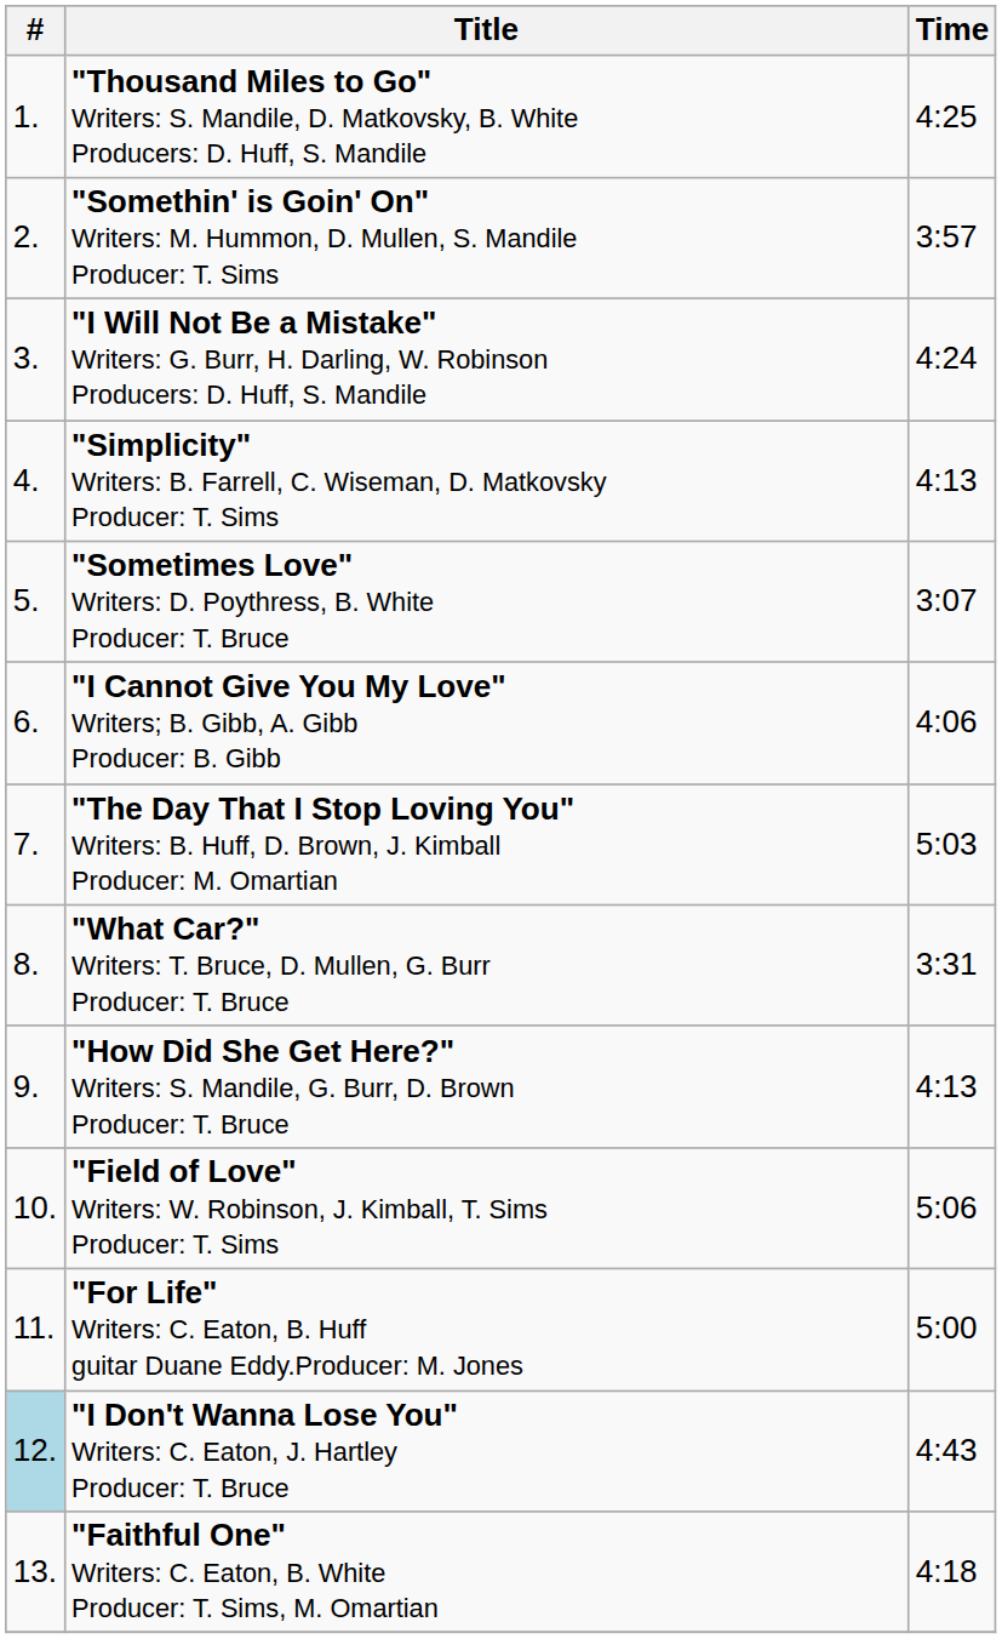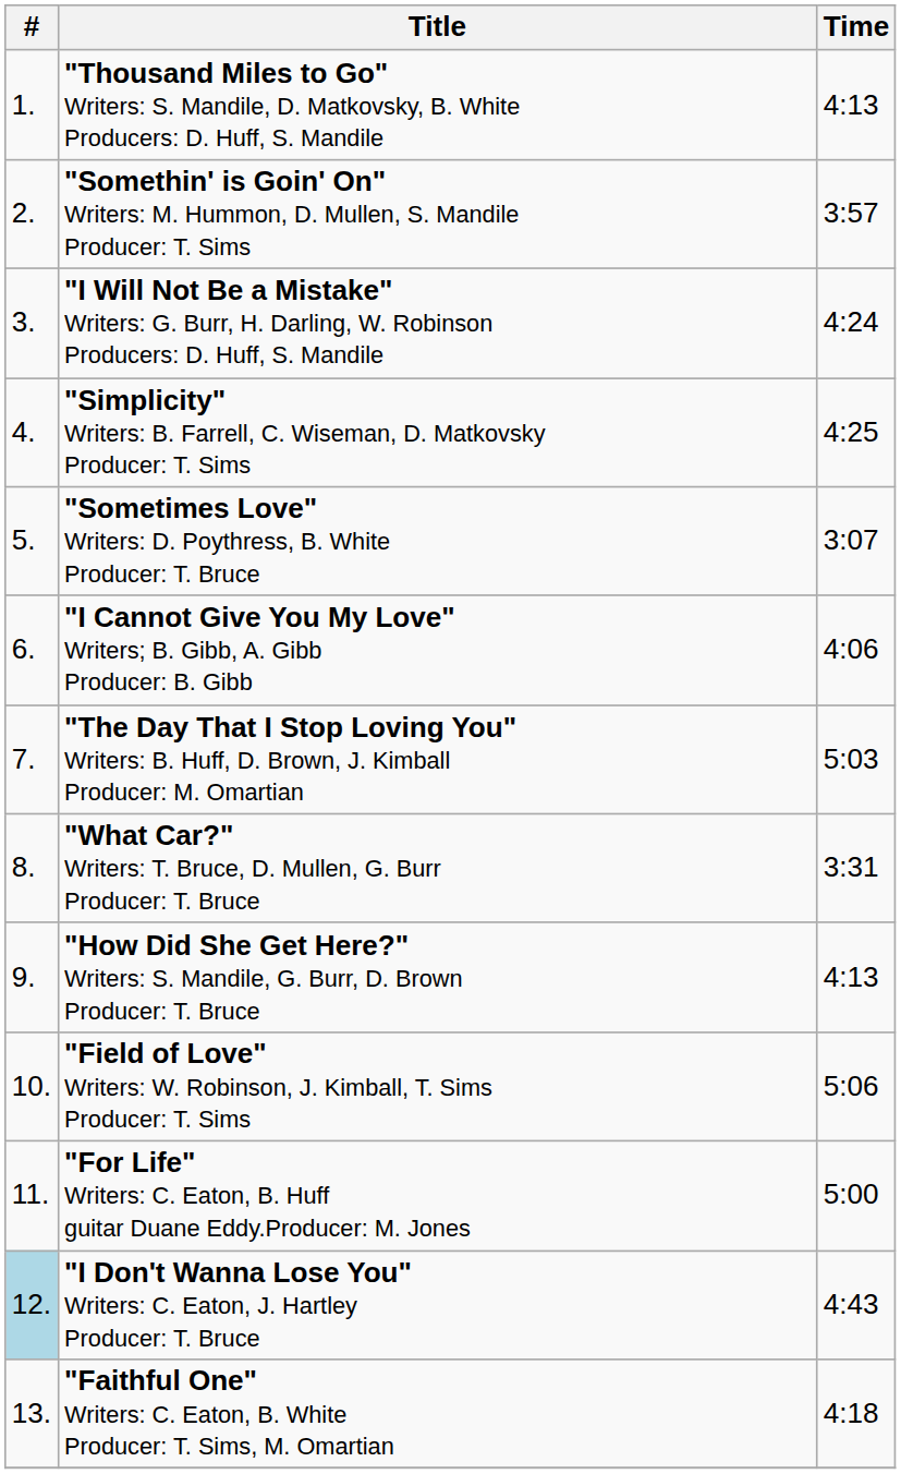row 2 | Time: 4:25 -> 4:13
row 5 | Time: 4:13 -> 4:25
